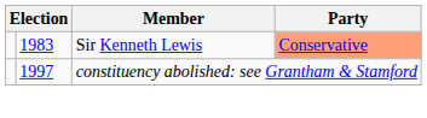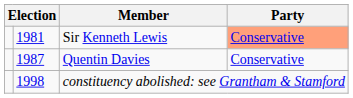Sir Kenneth Lewis | column 2: 1983 -> 1981
+ row: 1987 | Quentin Davies | Conservative
constituency abolished: see Grantham & Stamford | column 2: 1997 -> 1998
